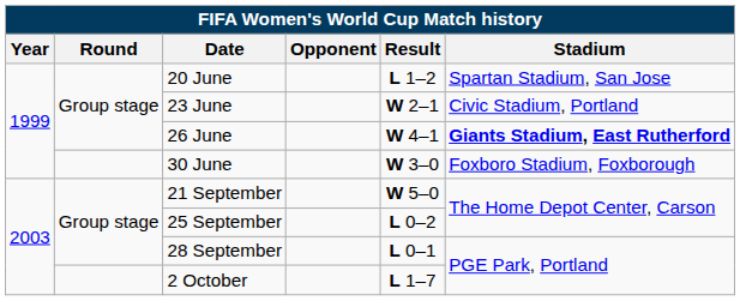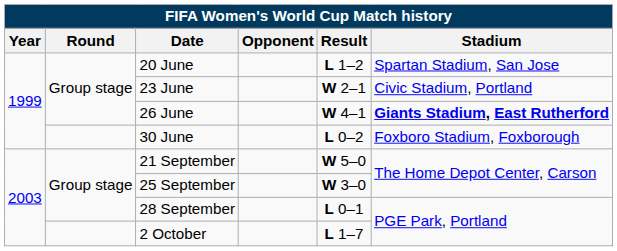30 June | Result: W 3–0 -> L 0–2
25 September | Result: L 0–2 -> W 3–0
